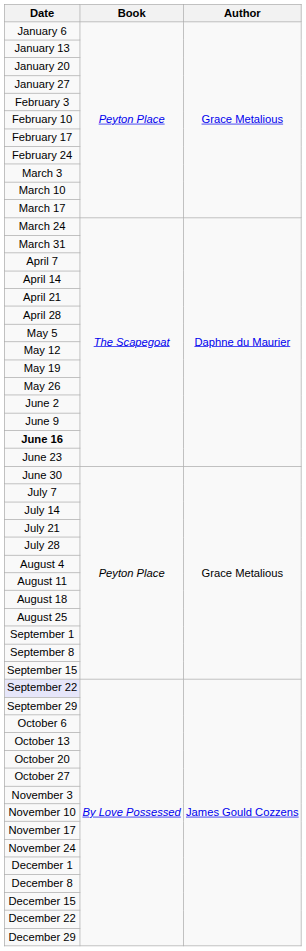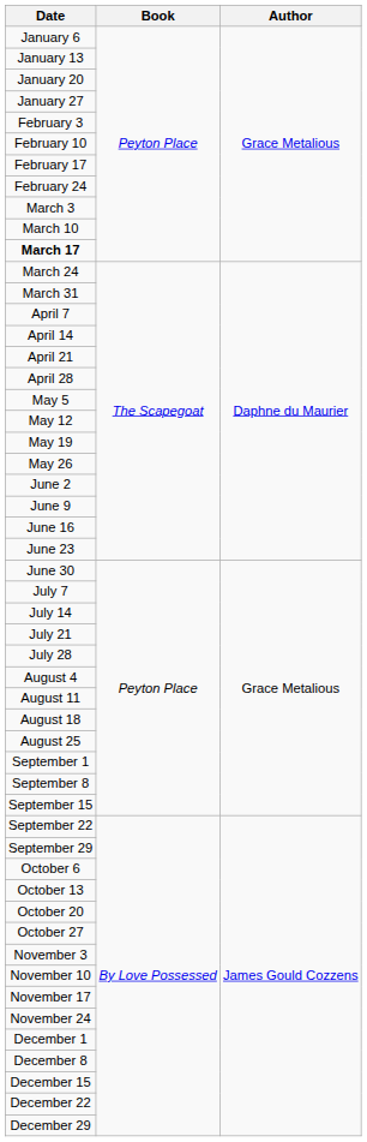March 17 | Date: normal -> bold
June 16 | Date: bold -> normal
September 22 | Date: lavender background -> no background
